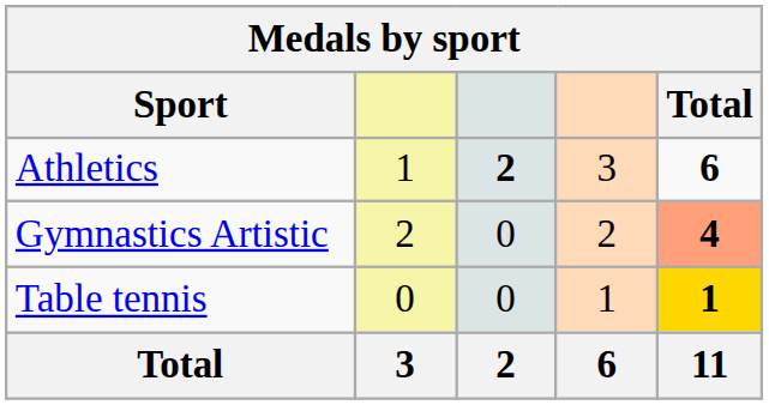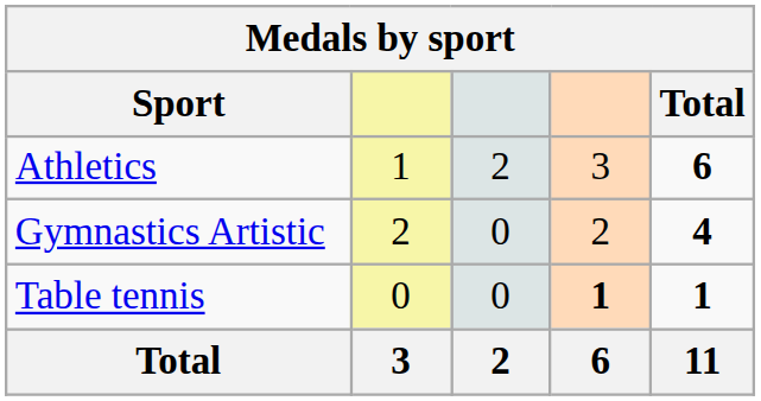Athletics | column 3: bold -> normal
Gymnastics Artistic | Total: lightsalmon background -> no background
Table tennis | column 4: normal -> bold
Table tennis | Total: gold background -> no background
